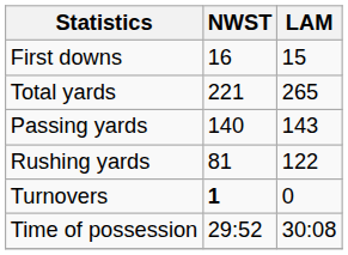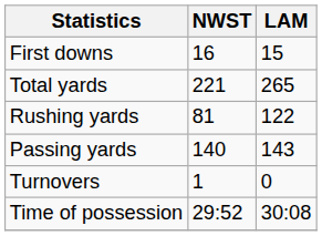rows swapped: Rushing yards <-> Passing yards
Turnovers | NWST: bold -> normal
